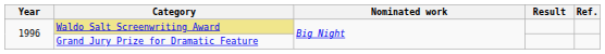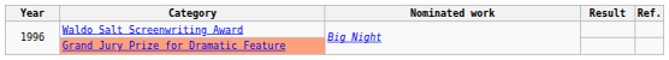Waldo Salt Screenwriting Award | Category: khaki background -> no background
Grand Jury Prize for Dramatic Feature | Category: no background -> lightsalmon background
